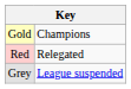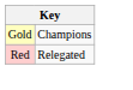- row: Grey | League suspended
